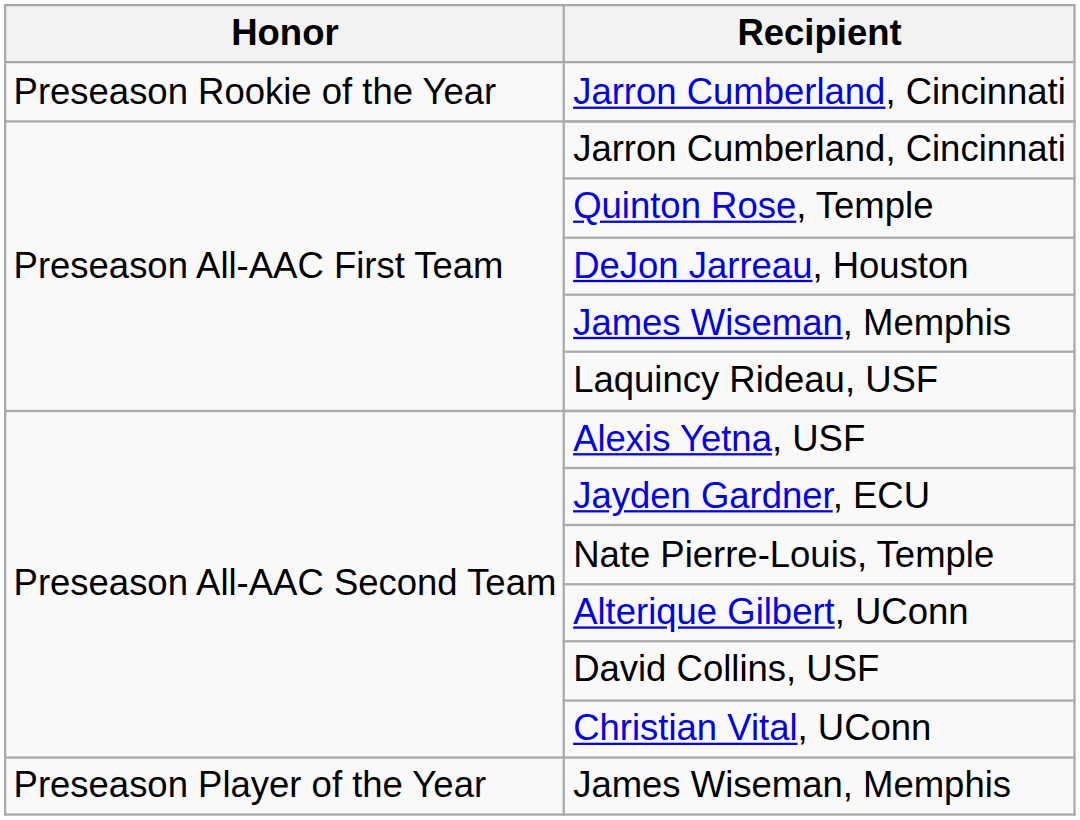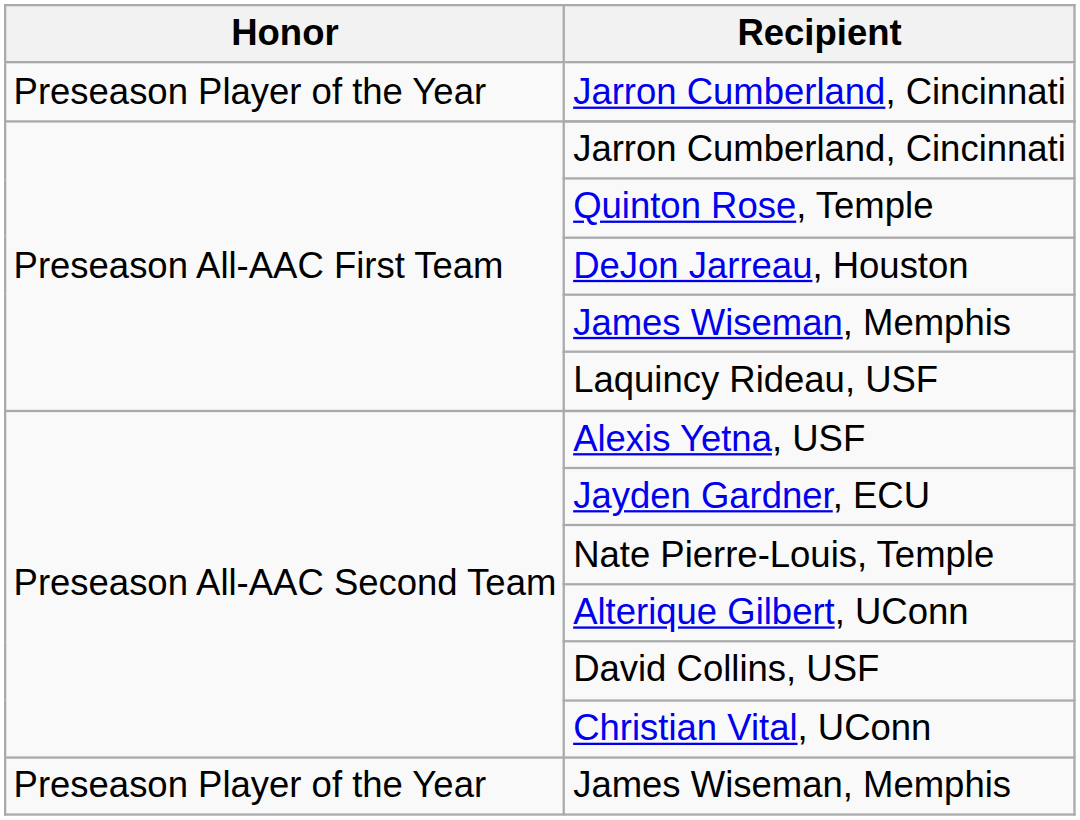row 2 | Honor: Preseason Rookie of the Year -> Preseason Player of the Year
